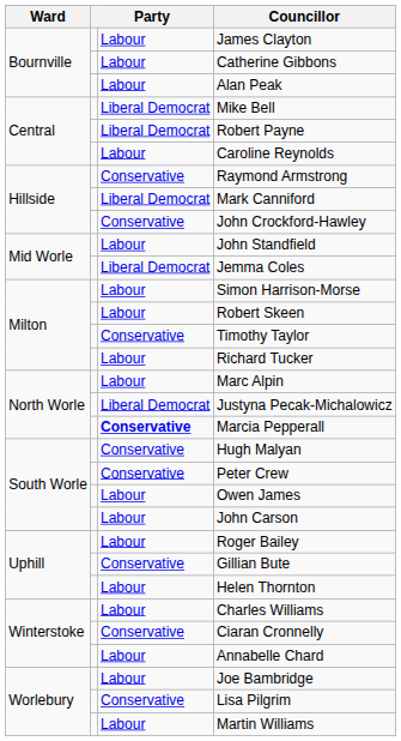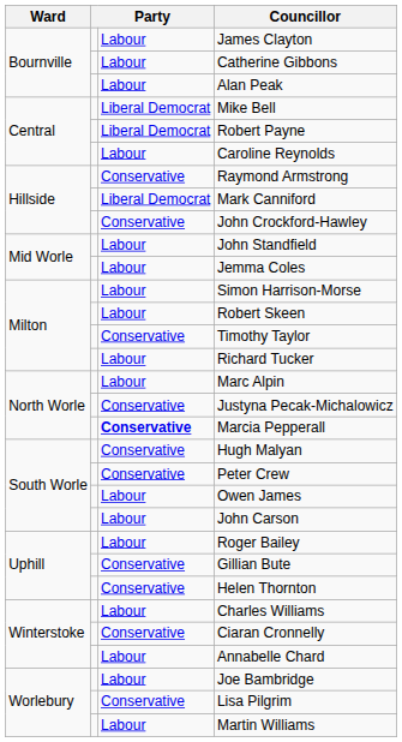Jemma Coles | column 3: Liberal Democrat -> Labour
Justyna Pecak-Michalowicz | column 3: Liberal Democrat -> Conservative
Helen Thornton | column 3: Labour -> Conservative
